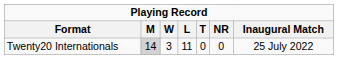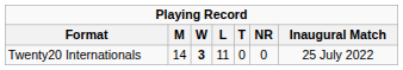Twenty20 Internationals | M: lightgrey background -> no background
Twenty20 Internationals | W: normal -> bold
